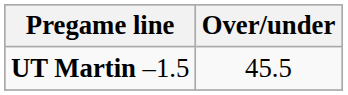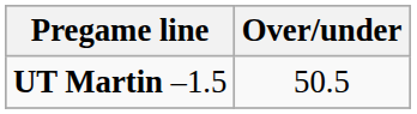UT Martin –1.5 | Over/under: 45.5 -> 50.5
